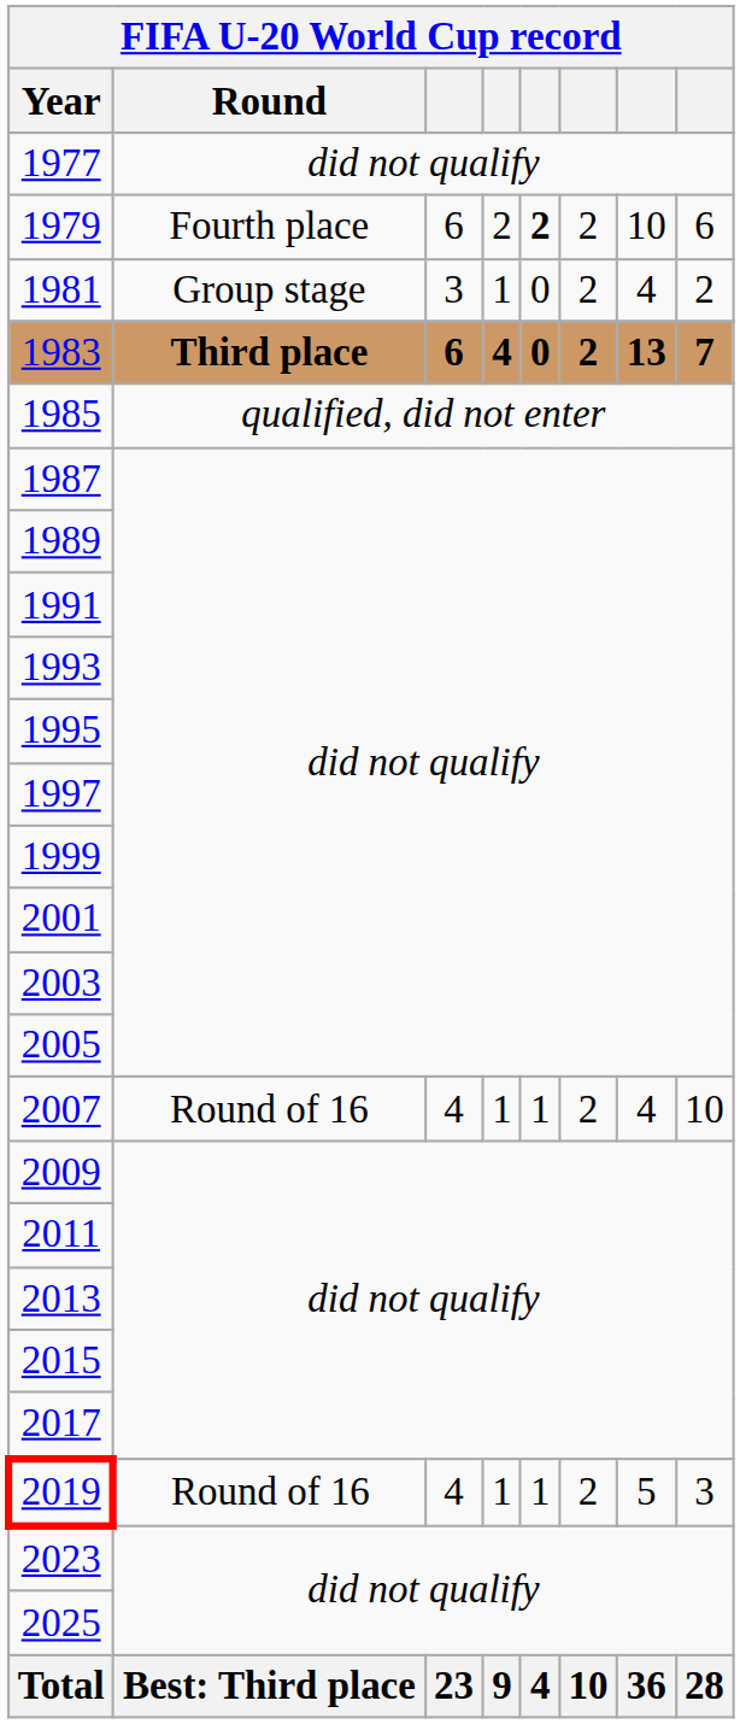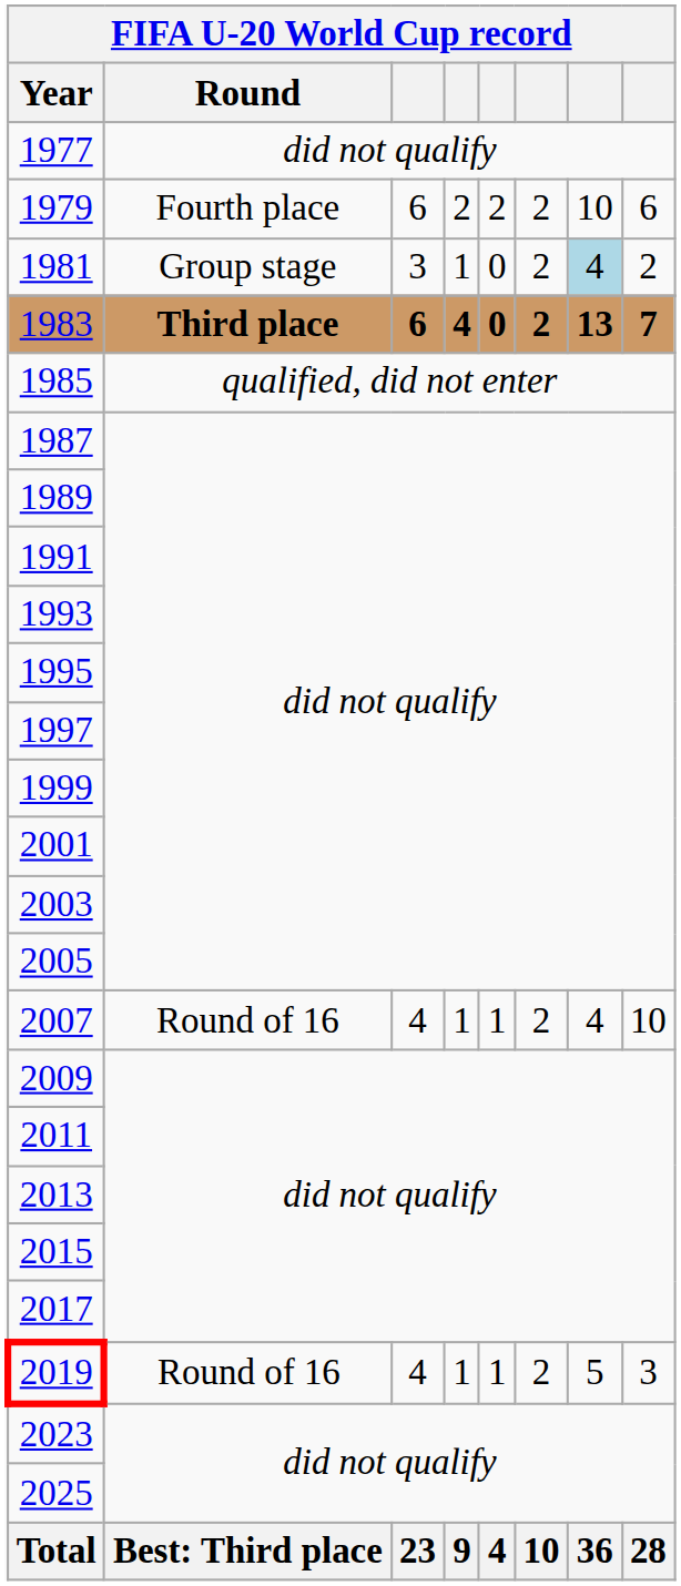1979 | column 5: bold -> normal
1981 | column 7: no background -> lightblue background
